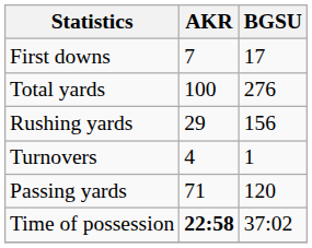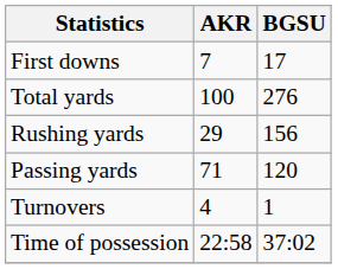rows swapped: Passing yards <-> Turnovers
Time of possession | AKR: bold -> normal
